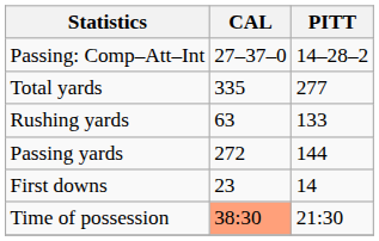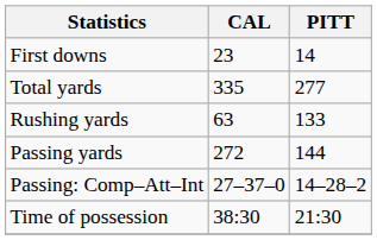rows swapped: First downs <-> Passing: Comp–Att–Int
Time of possession | CAL: lightsalmon background -> no background
